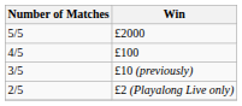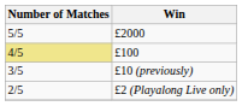£100 | Number of Matches: no background -> khaki background
